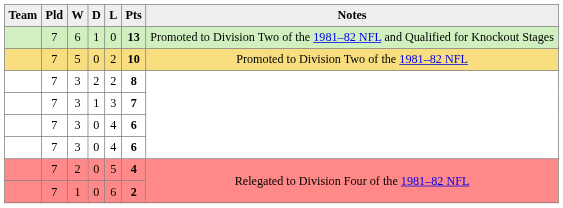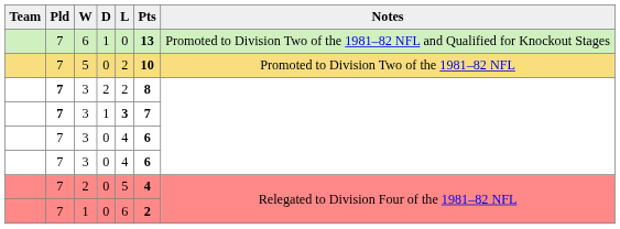3 / 2 | Pld: normal -> bold
3 / 1 | Pld: normal -> bold
3 / 1 | L: normal -> bold
